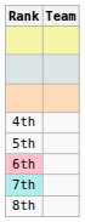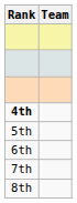row 5 | Rank: normal -> bold
row 7 | Rank: pink background -> no background
row 8 | Rank: paleturquoise background -> no background
